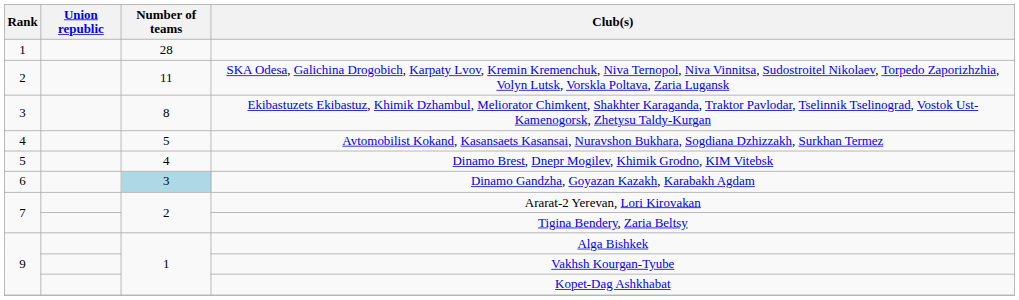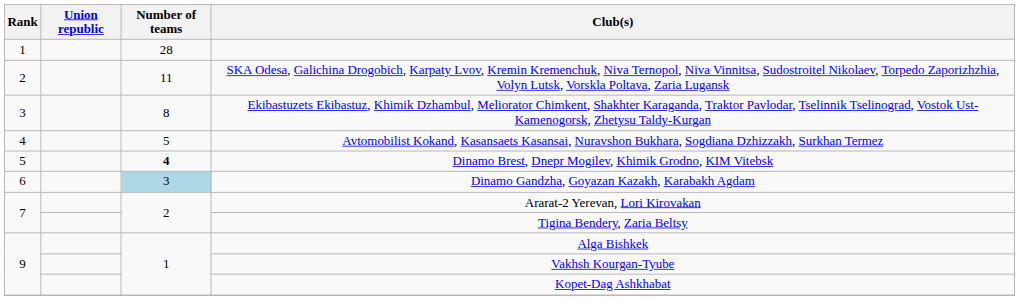Dinamo Brest, Dnepr Mogilev, Khimik Grodno, KIM Vitebsk | Number of teams: normal -> bold
